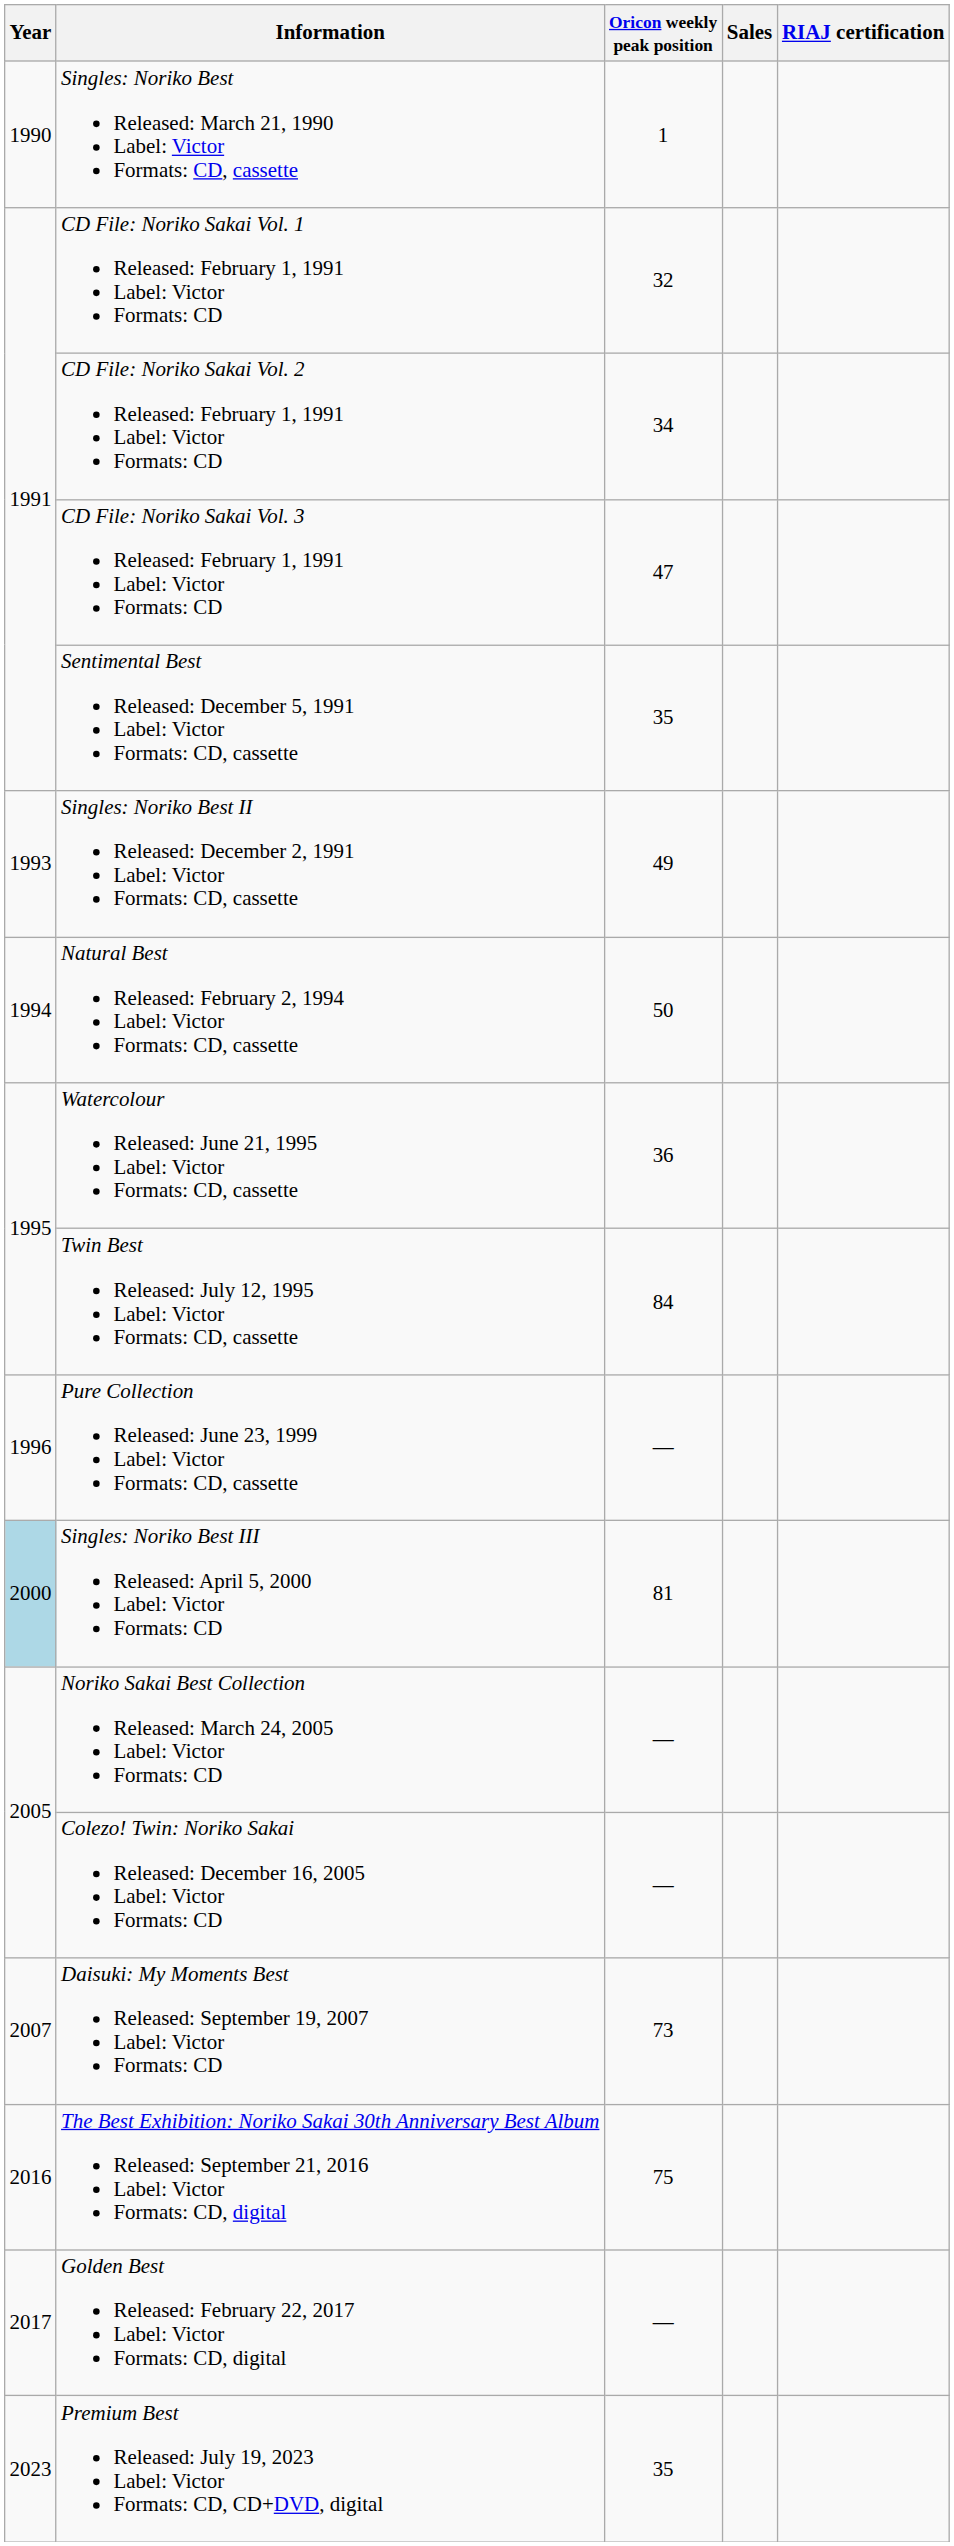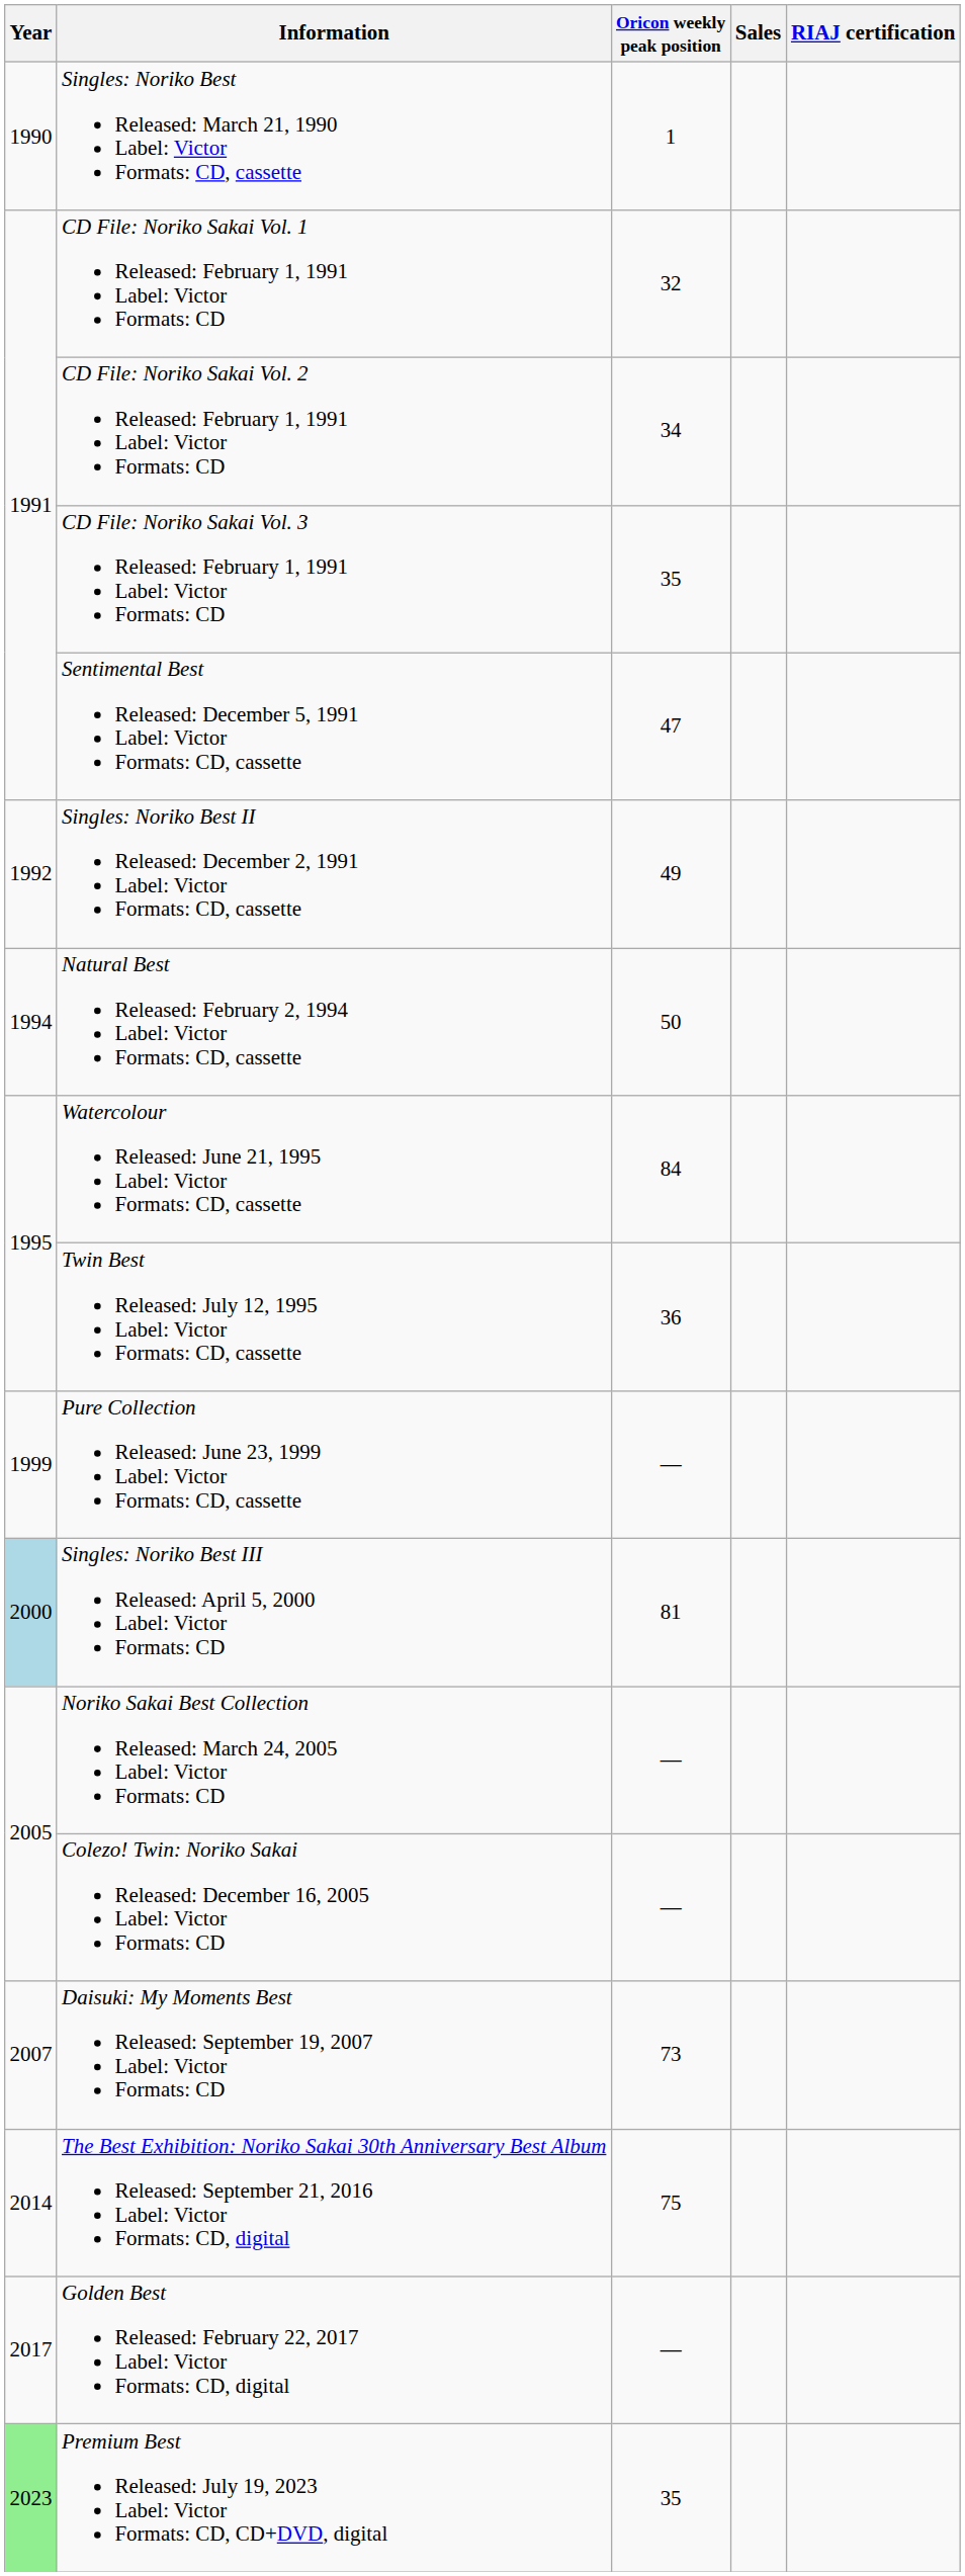row 5 | Oricon weekly peak position: 47 -> 35
row 6 | Oricon weekly peak position: 35 -> 47
row 7 | Year: 1993 -> 1992
row 9 | Oricon weekly peak position: 36 -> 84
row 10 | Oricon weekly peak position: 84 -> 36
row 11 | Year: 1996 -> 1999
row 16 | Year: 2016 -> 2014
row 18 | Year: no background -> lightgreen background
